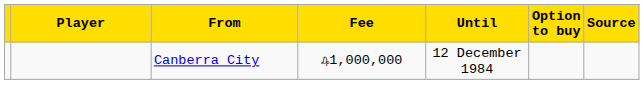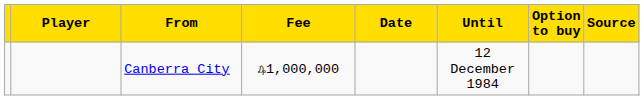+ column: Date
